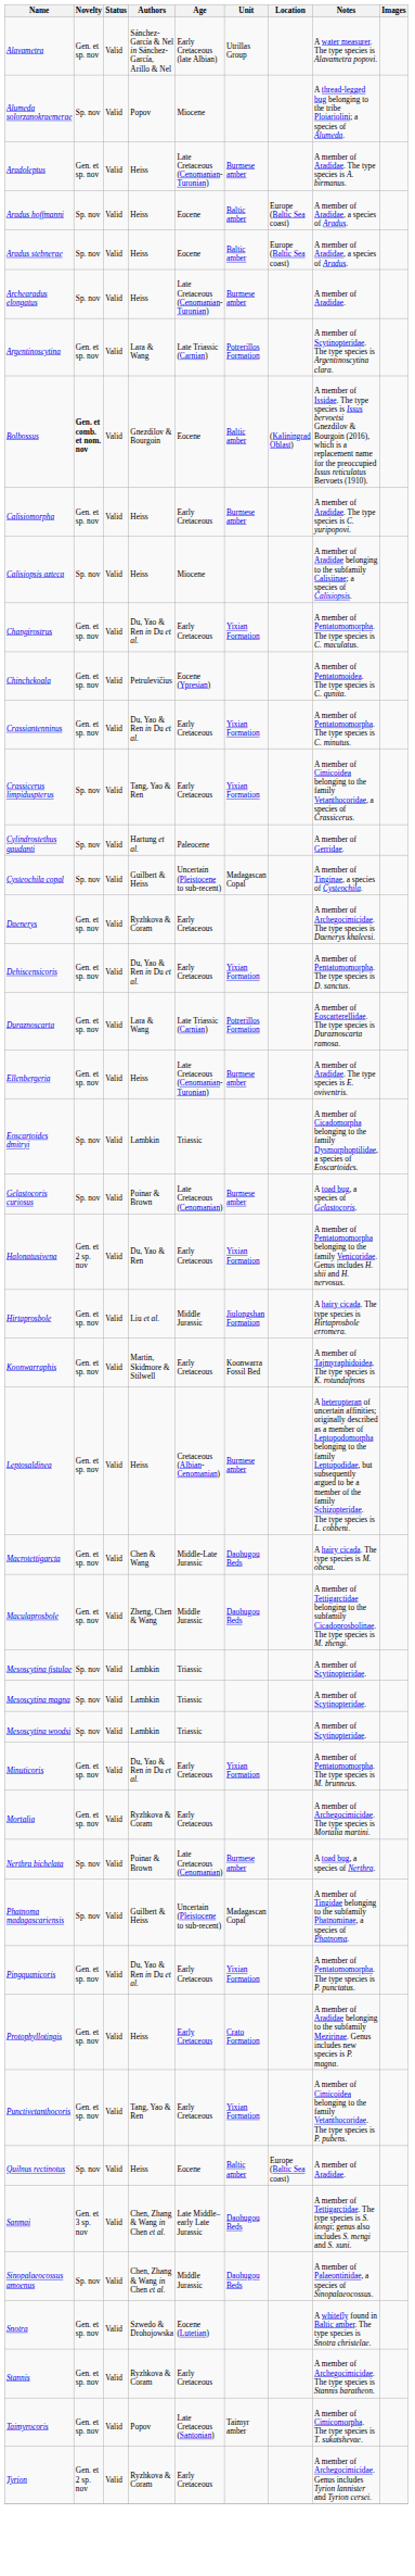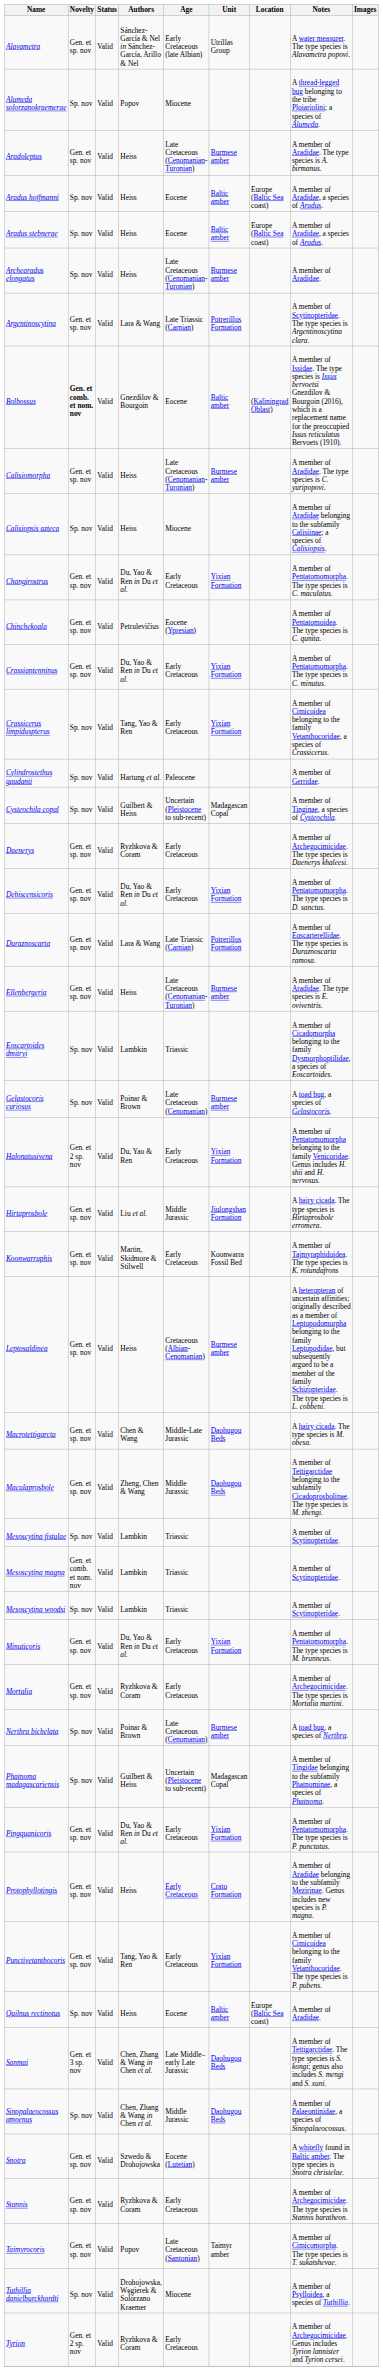Calisiomorpha | Age: Early Cretaceous -> Late Cretaceous (Cenomanian-Turonian)
Mesoscytina magna | Novelty: Sp. nov -> Gen. et comb. et nom. nov
+ row: Tuthillia danielburckhardti | Sp. nov | Valid | Drohojowska, Węgierek & Solórzano Kraemer | Miocene | A member of Psylloidea, a species of Tuthillia.
